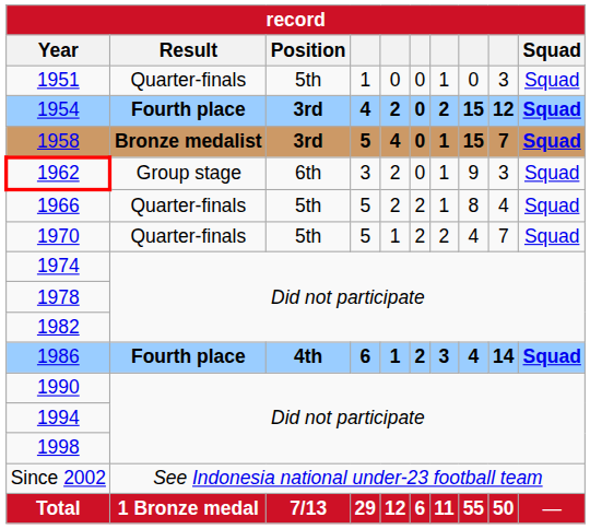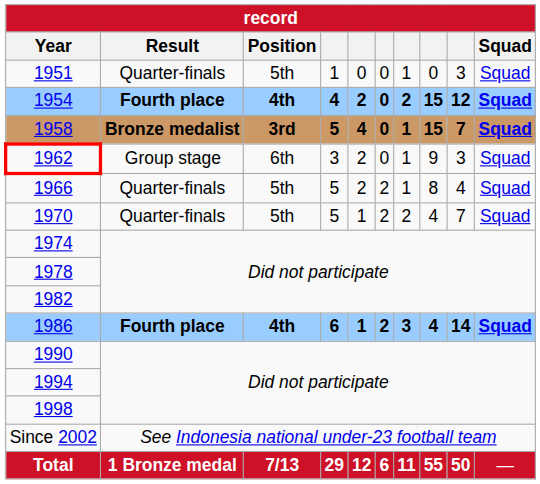1954 | Position: 3rd -> 4th
